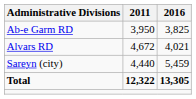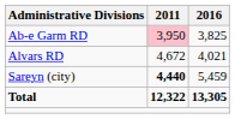Ab-e Garm RD | 2011: no background -> pink background
Sareyn (city) | 2011: normal -> bold
